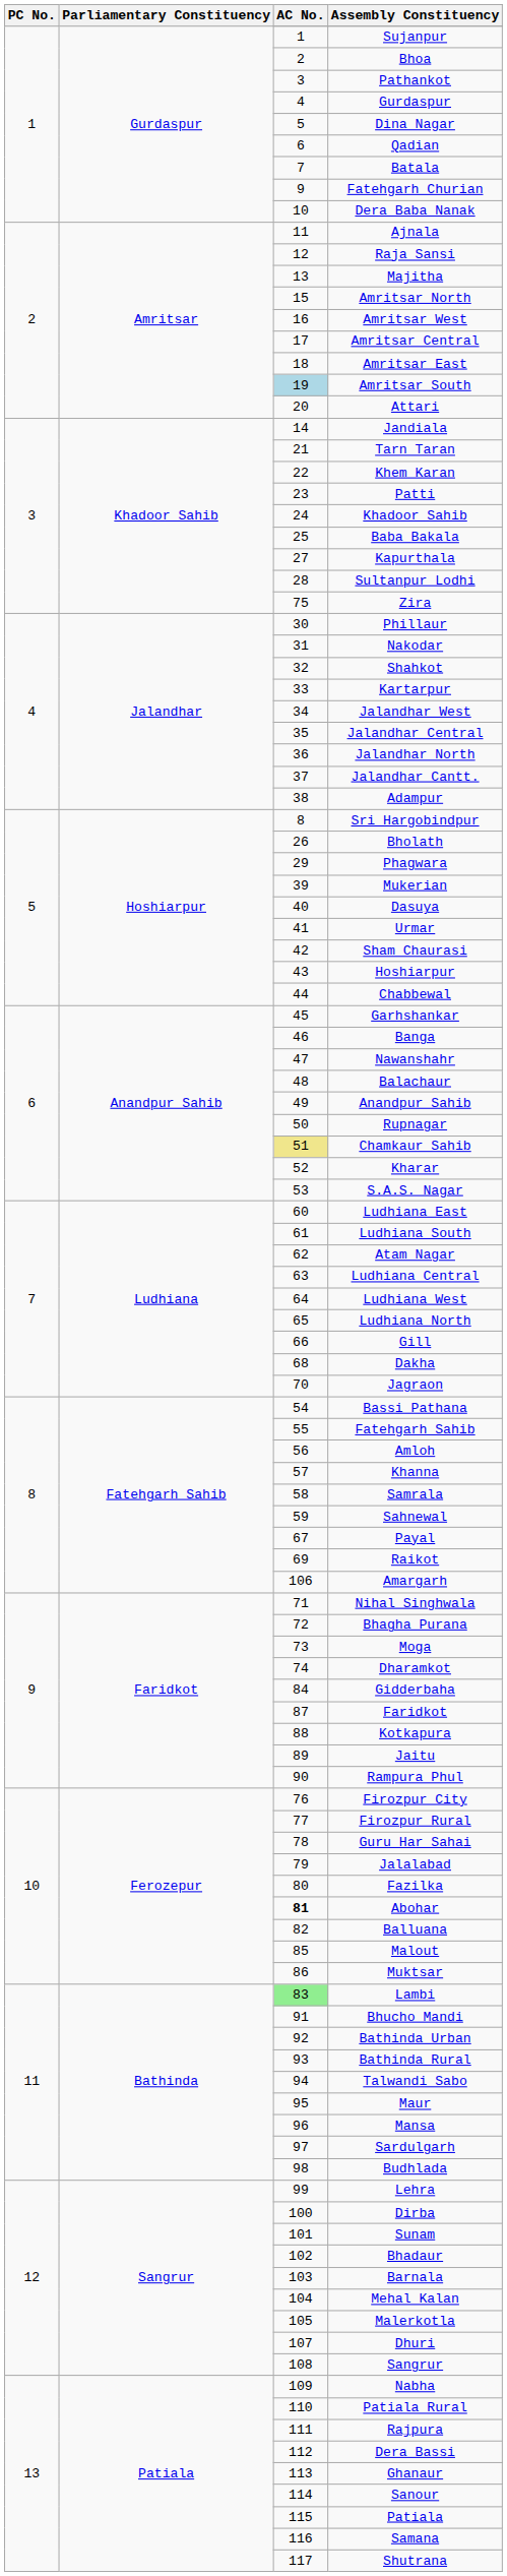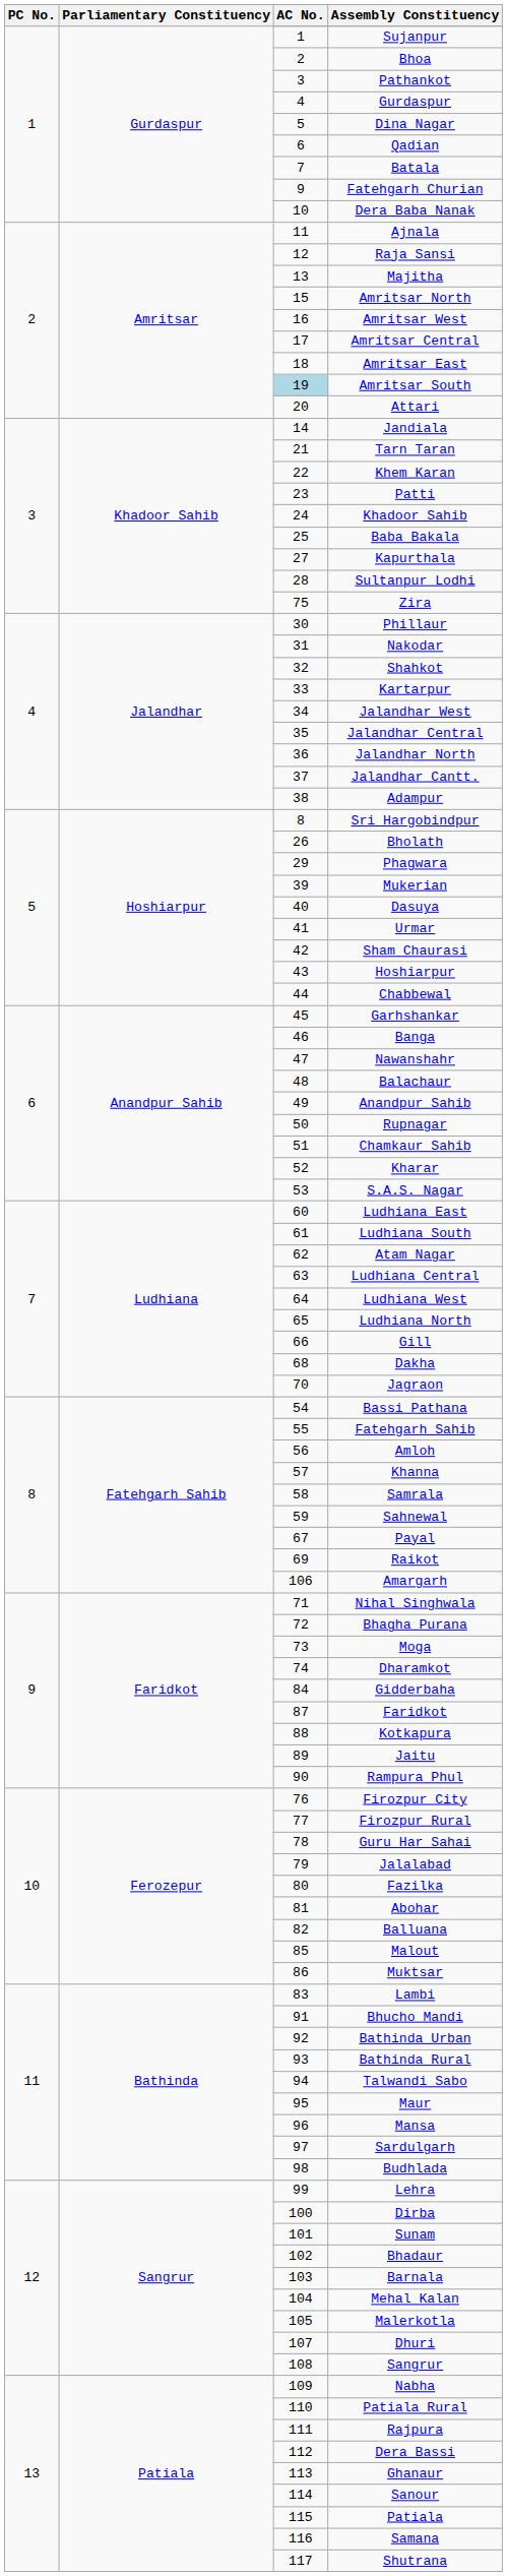Chamkaur Sahib | AC No.: khaki background -> no background
Abohar | AC No.: bold -> normal
Lambi | AC No.: lightgreen background -> no background
